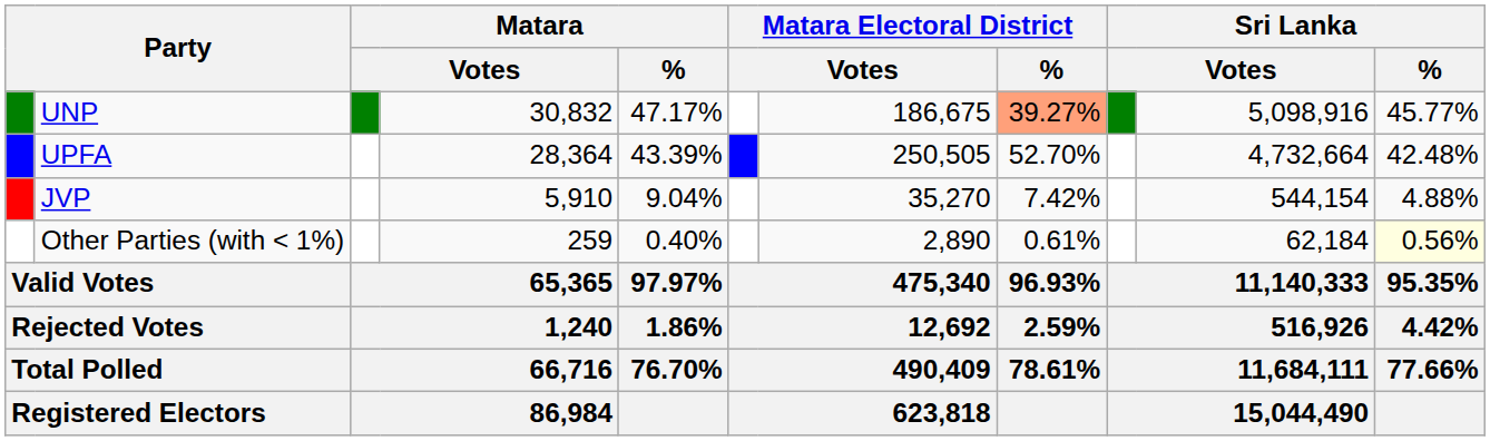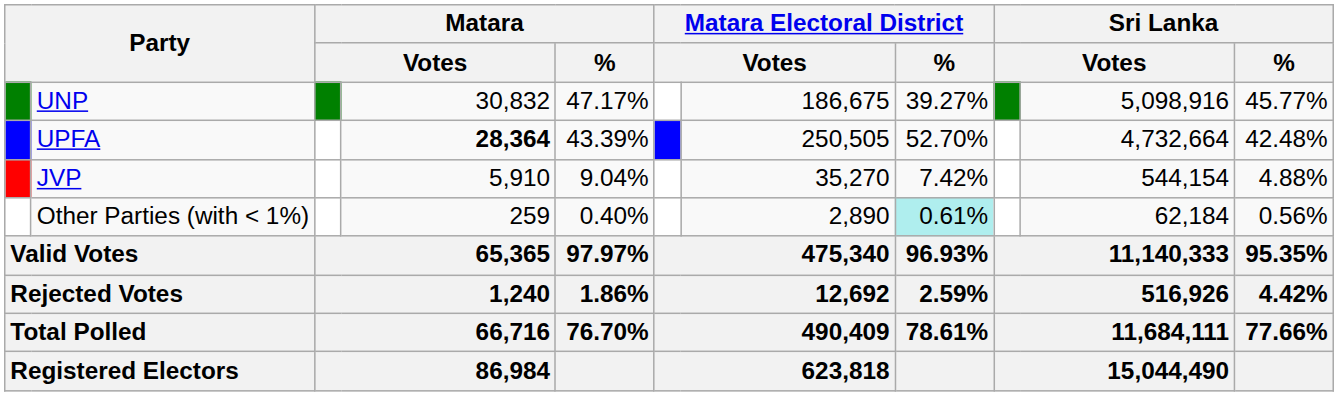UNP | Matara Electoral District / %: lightsalmon background -> no background
UPFA | column 4: normal -> bold
Other Parties (with < 1%) | Matara Electoral District / %: no background -> paleturquoise background
Other Parties (with < 1%) | Sri Lanka / %: lightyellow background -> no background
